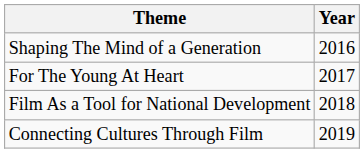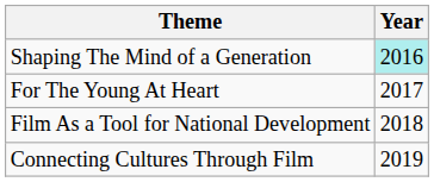Shaping The Mind of a Generation | Year: no background -> paleturquoise background
